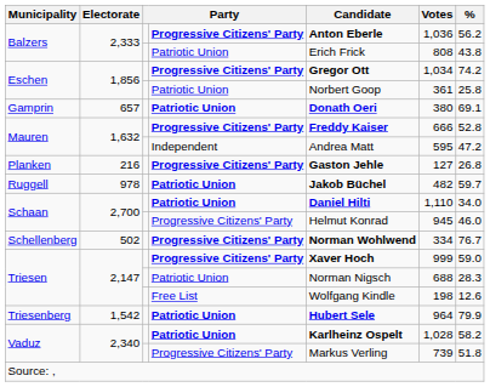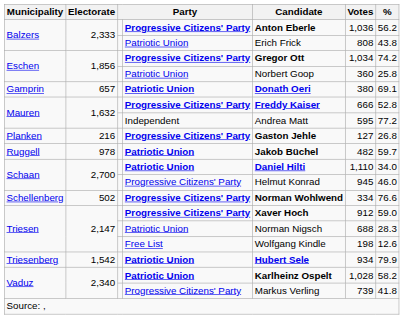Eschen / Patriotic Union | Votes: 361 -> 360
Mauren / Independent | %: 47.2 -> 77.2
Schellenberg | %: 76.7 -> 76.6
Triesen / Progressive Citizens' Party | Votes: 999 -> 912
Triesenberg | Votes: 964 -> 934
Vaduz / Progressive Citizens' Party | %: 51.8 -> 41.8
